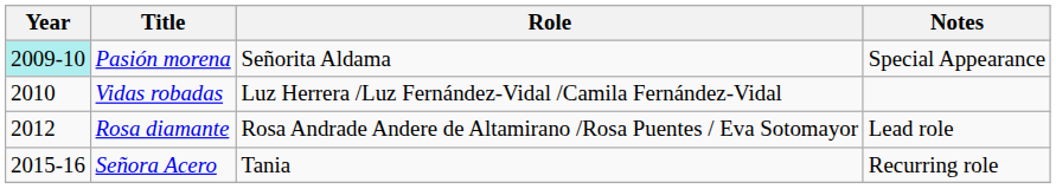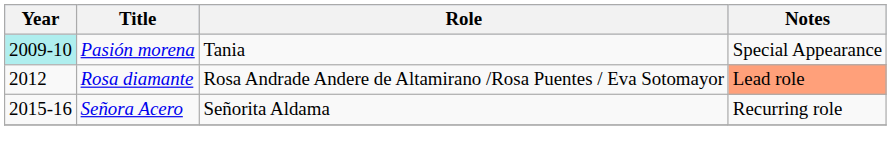Pasión morena | Role: Señorita Aldama -> Tania
- row: 2010 | Vidas robadas | Luz Herrera /Luz Fernández-Vidal /Camila Fernández-Vidal
Rosa diamante | Notes: no background -> lightsalmon background
Señora Acero | Role: Tania -> Señorita Aldama
